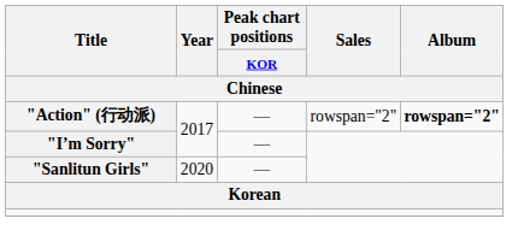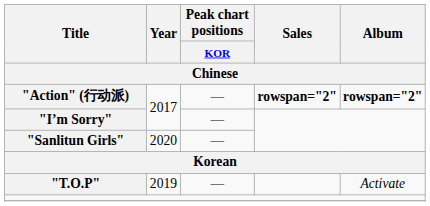"Action" (行动派) | Sales: normal -> bold
+ row: "T.O.P" | 2019 | — | Activate
